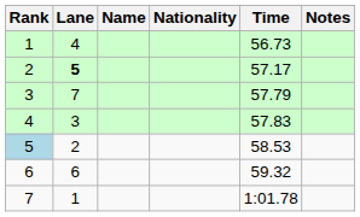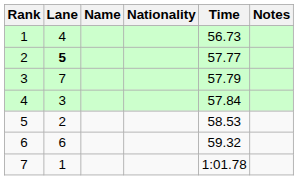row 3 | Time: 57.17 -> 57.77
row 5 | Time: 57.83 -> 57.84
row 6 | Rank: lightblue background -> no background
